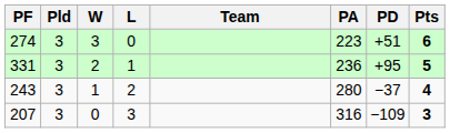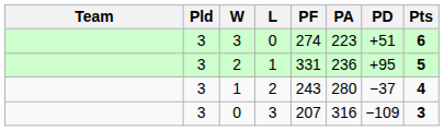columns swapped: Team <-> PF
